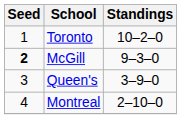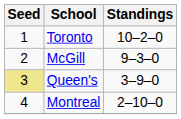McGill | Seed: bold -> normal
Queen's | Seed: no background -> khaki background
